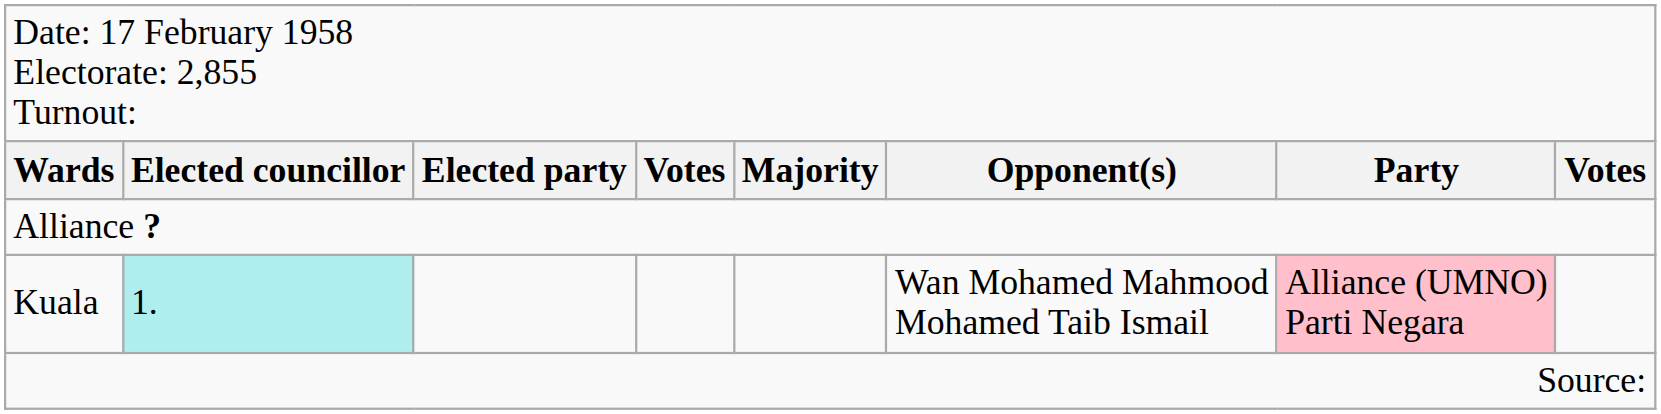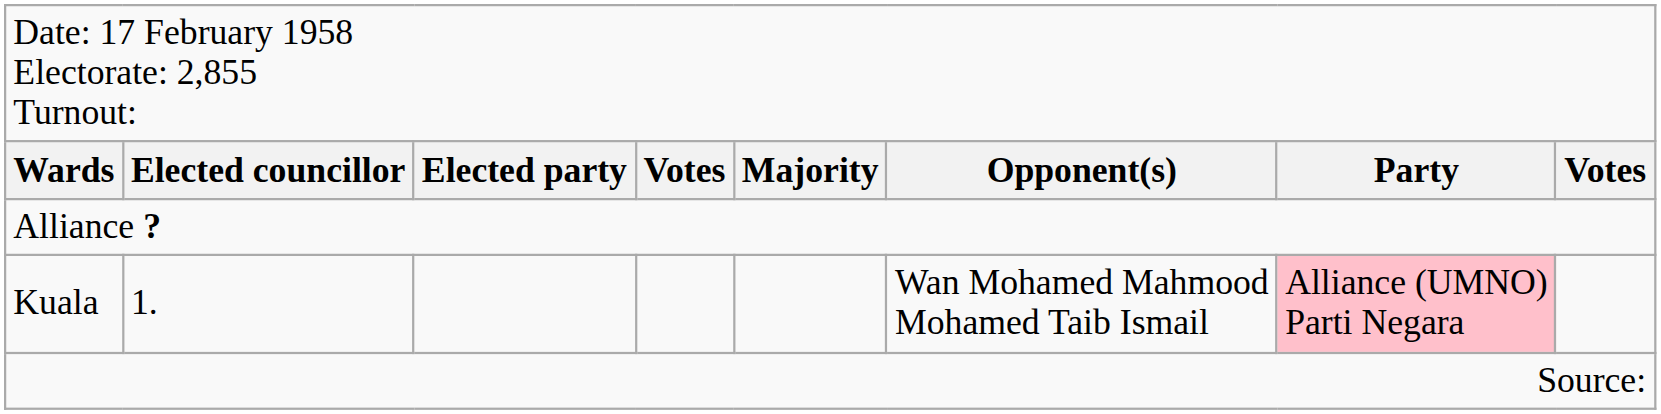Kuala | column 2: paleturquoise background -> no background
